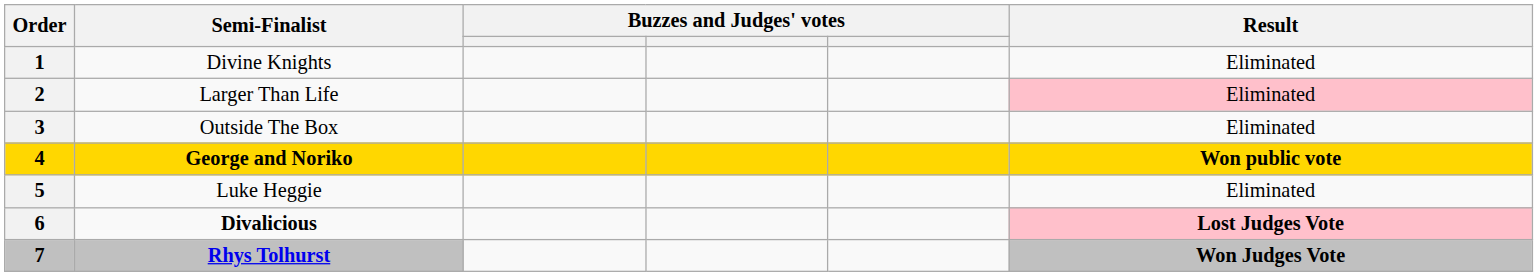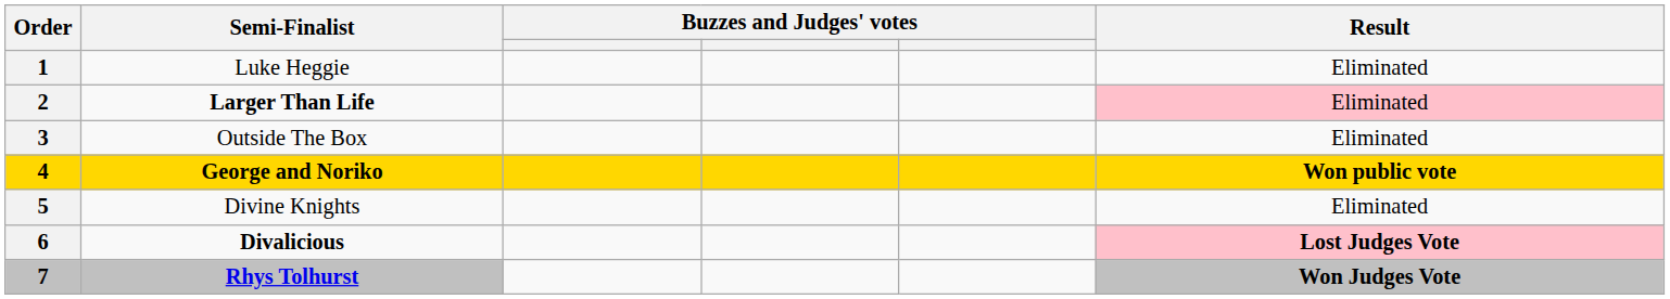1 | Semi-Finalist: Divine Knights -> Luke Heggie
2 | Semi-Finalist: normal -> bold
5 | Semi-Finalist: Luke Heggie -> Divine Knights
